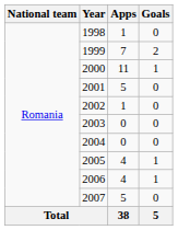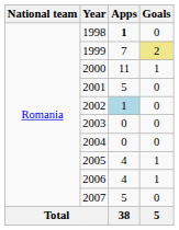1998 | Apps: normal -> bold
1999 | Goals: no background -> khaki background
2002 | Apps: no background -> lightblue background
